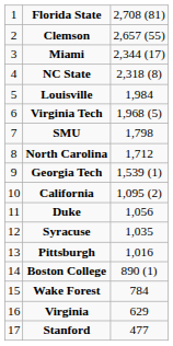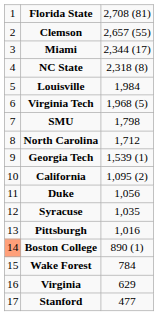Boston College | column 1: no background -> lightsalmon background
